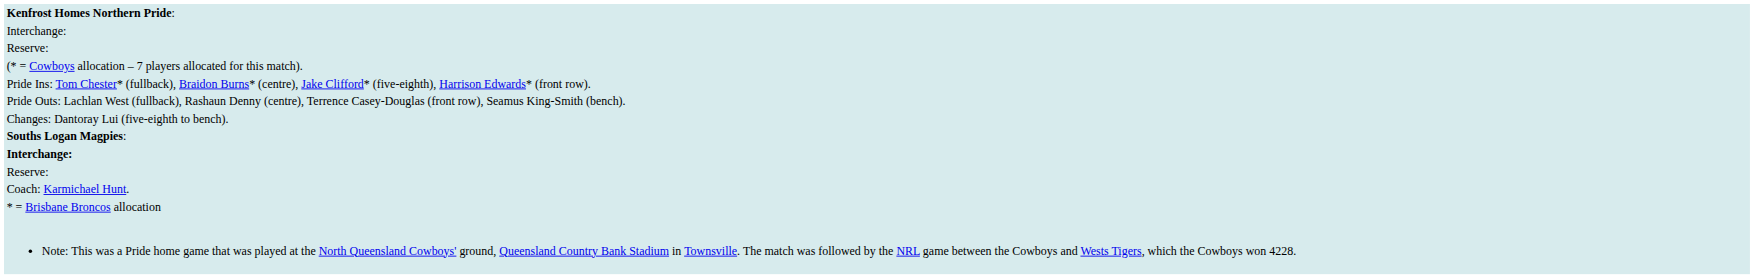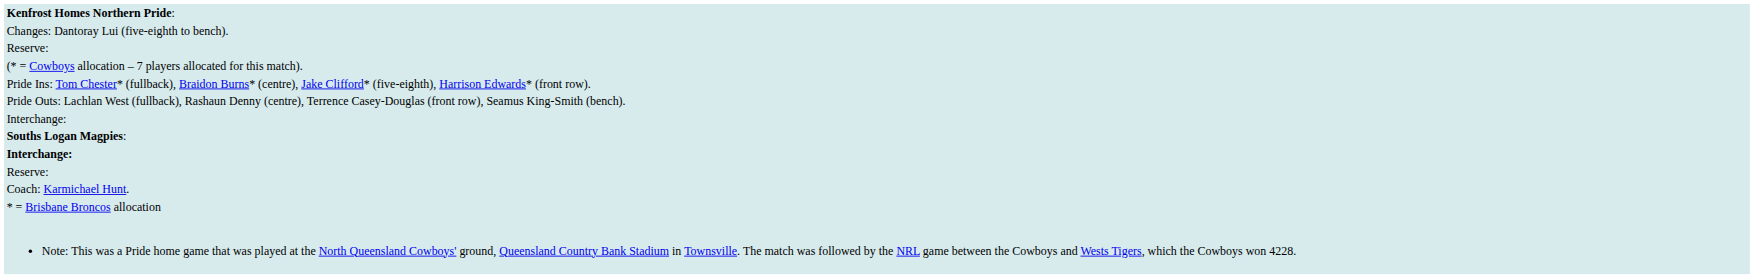row 2 | column 1: Interchange: -> Changes: Dantoray Lui (five-eighth to bench).
row 7 | column 1: Changes: Dantoray Lui (five-eighth to bench). -> Interchange:
